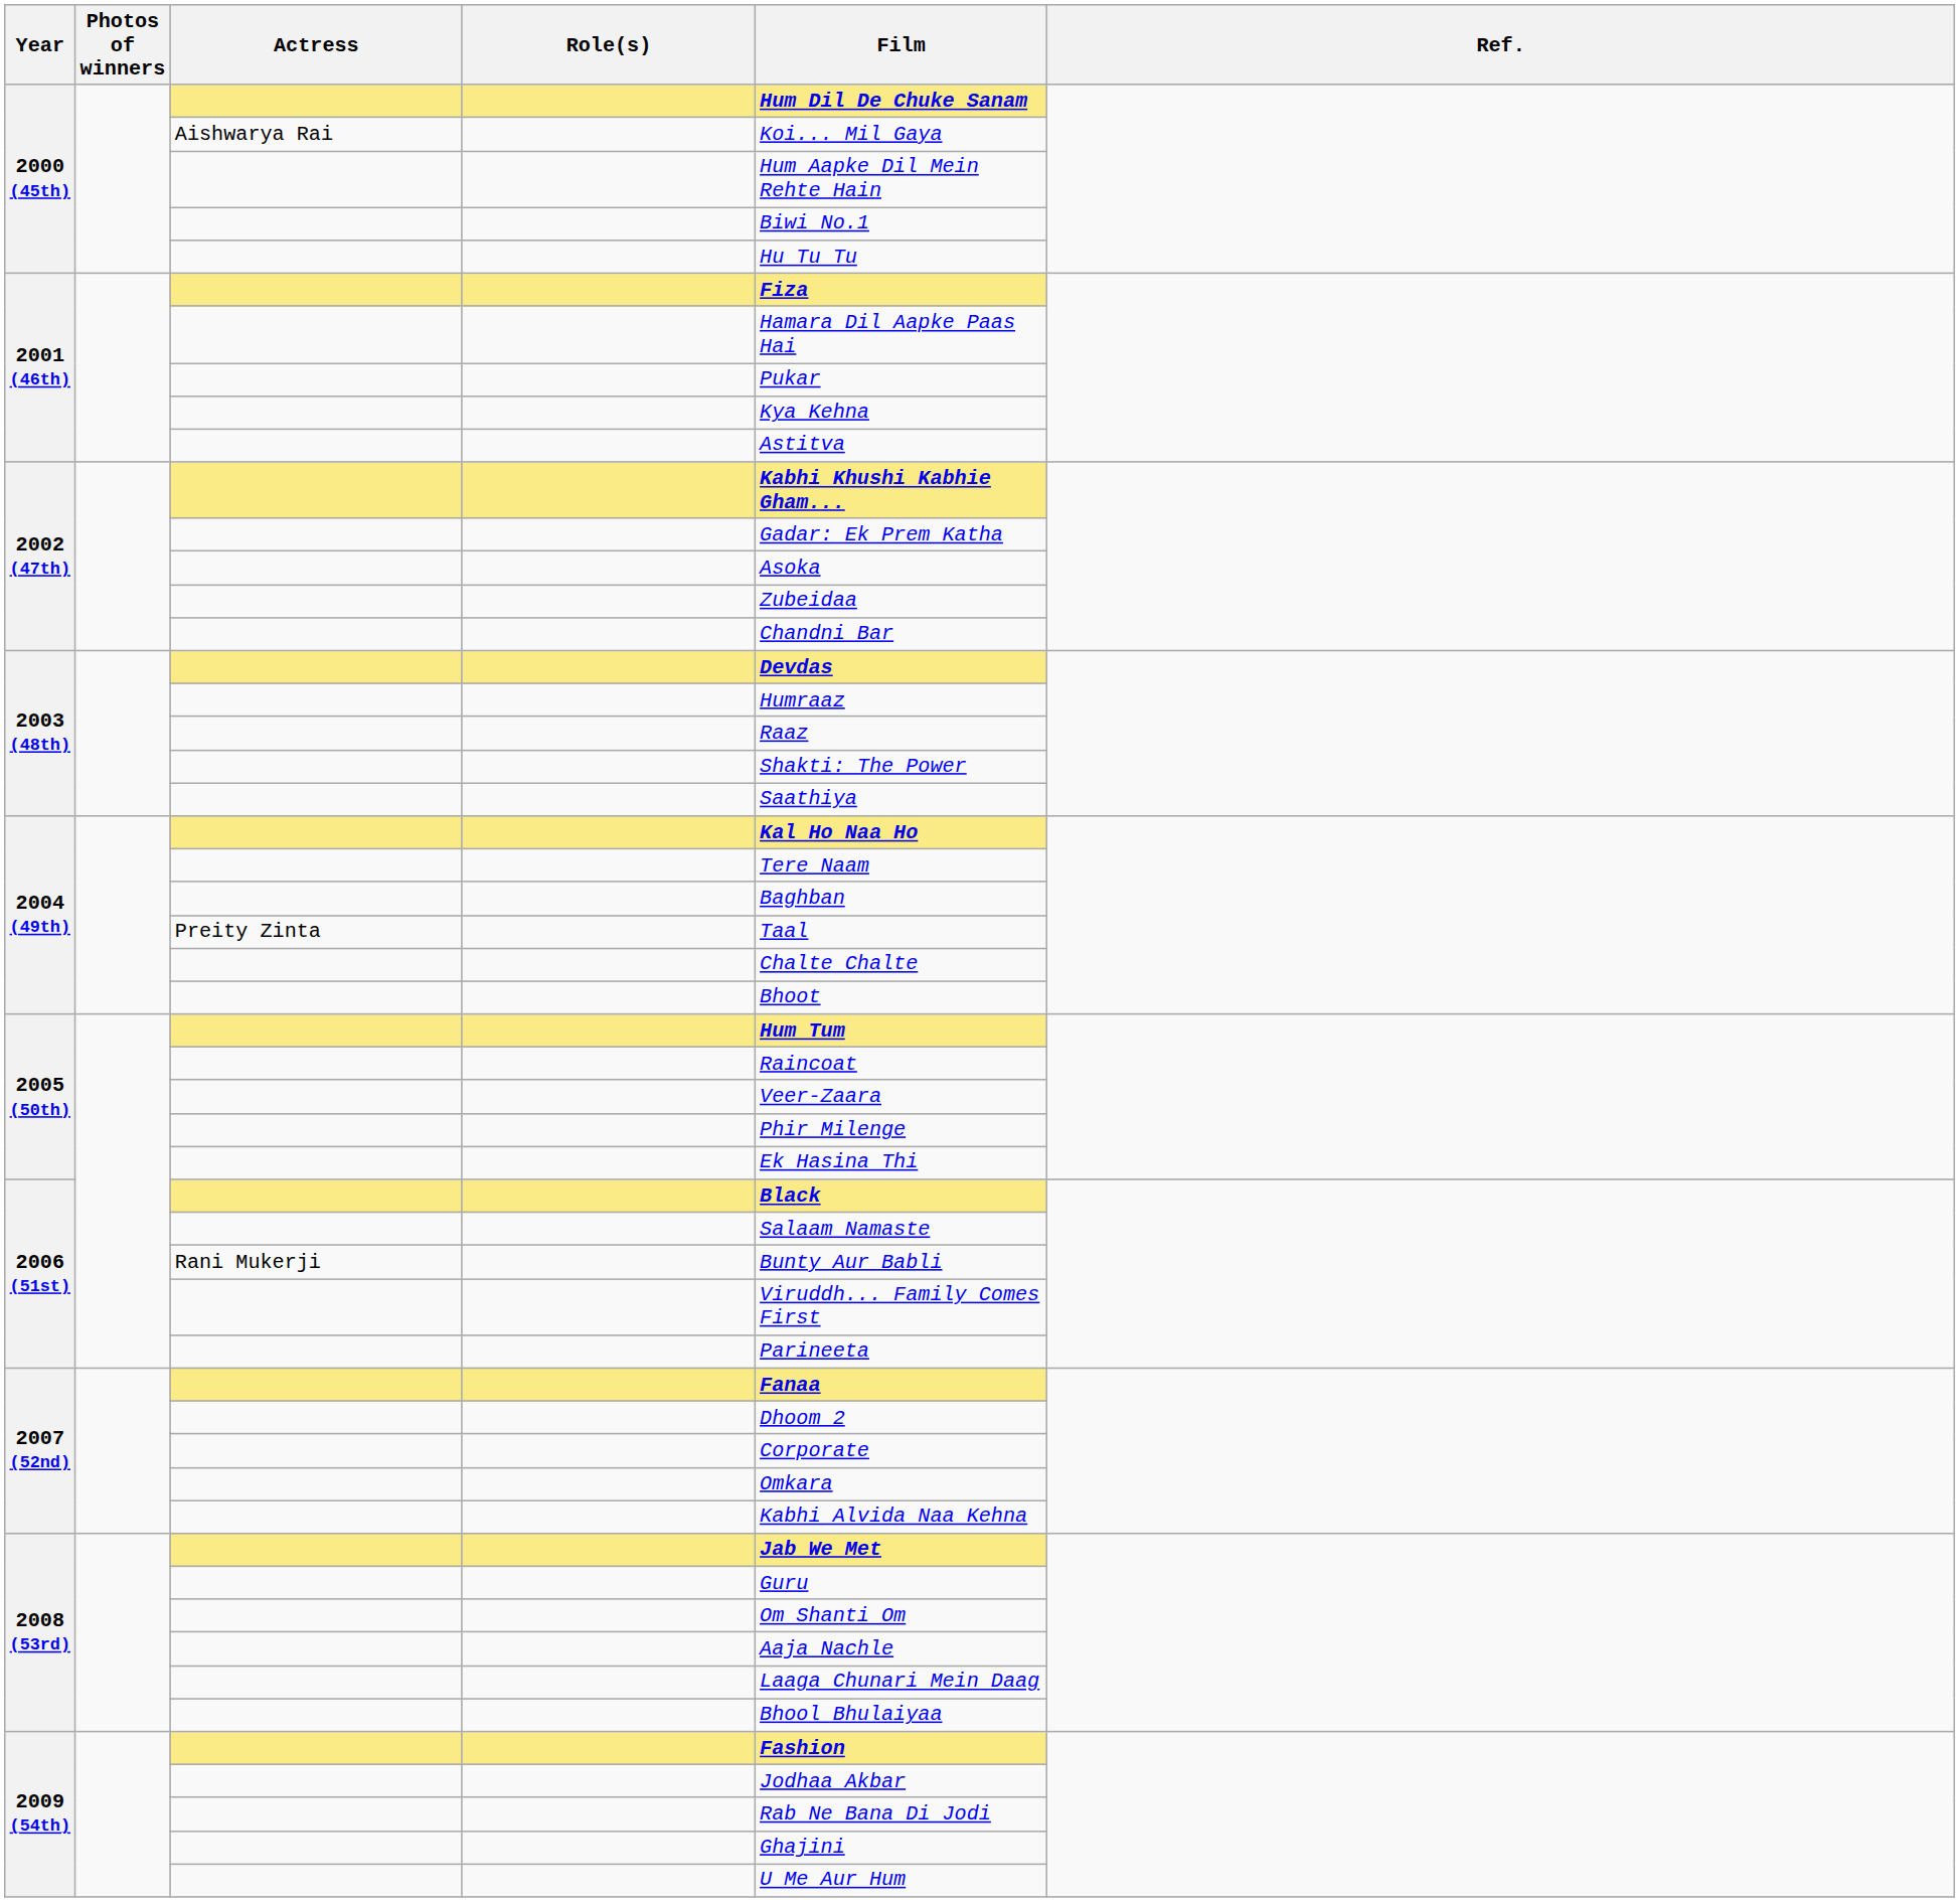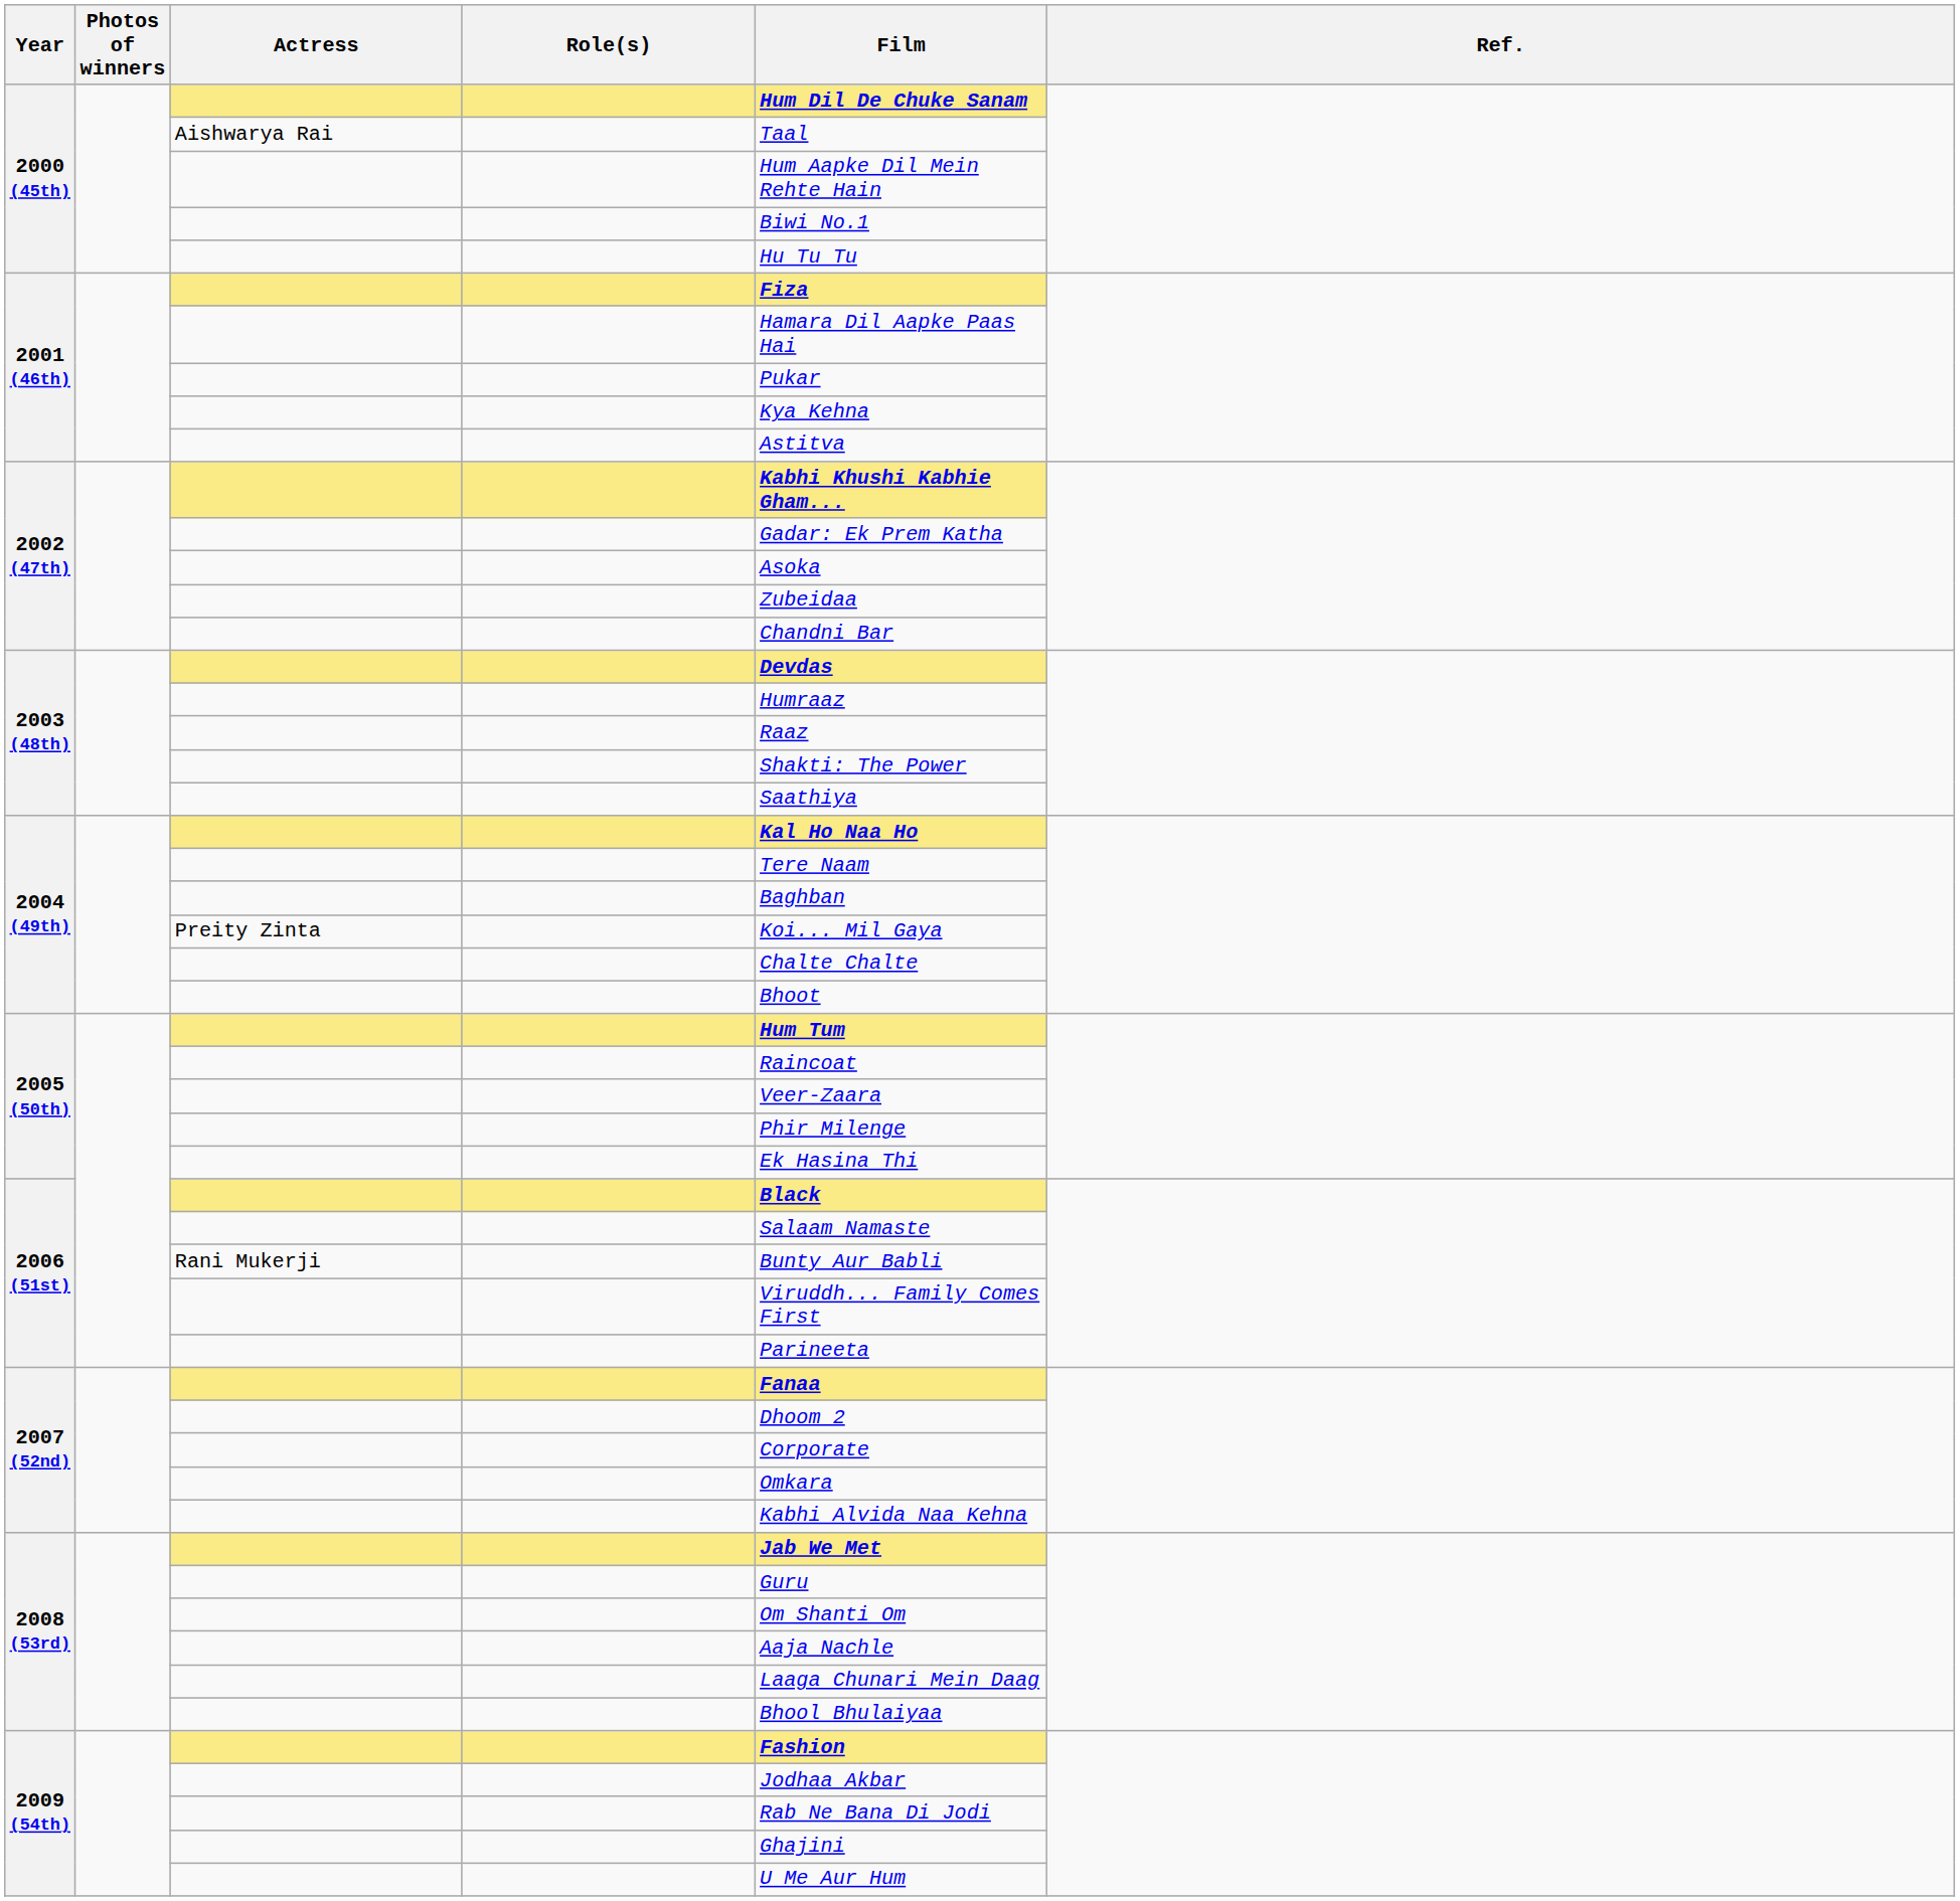2000 (45th) / Aishwarya Rai | Film: Koi... Mil Gaya -> Taal
2004 (49th) / Preity Zinta | Film: Taal -> Koi... Mil Gaya
